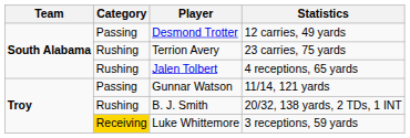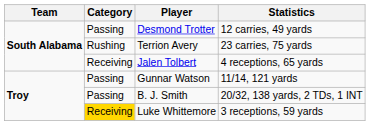Jalen Tolbert | Category: Rushing -> Receiving
B. J. Smith | Category: Rushing -> Passing
